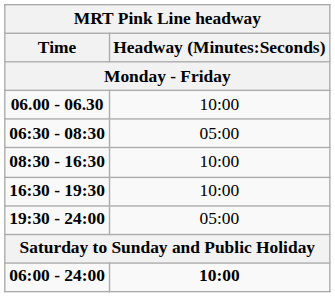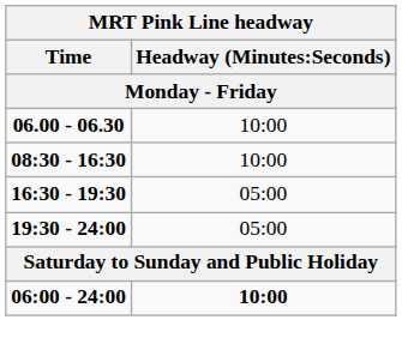- row: 06:30 - 08:30 | 05:00
16:30 - 19:30 | Headway (Minutes:Seconds): 10:00 -> 05:00
